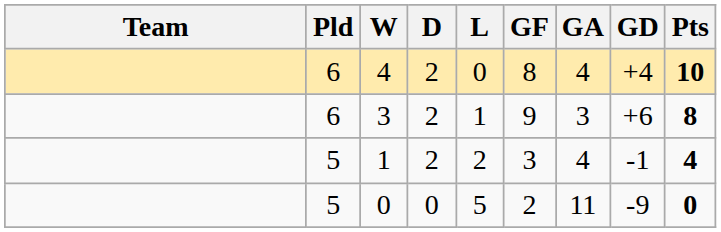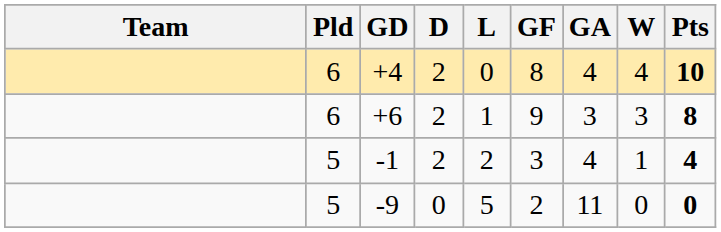columns swapped: W <-> GD
